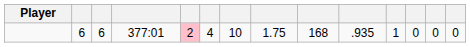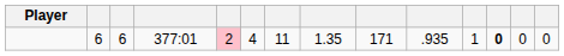row 2 | column 7: 10 -> 11
row 2 | column 8: 1.75 -> 1.35
row 2 | column 9: 168 -> 171
row 2 | column 12: normal -> bold
